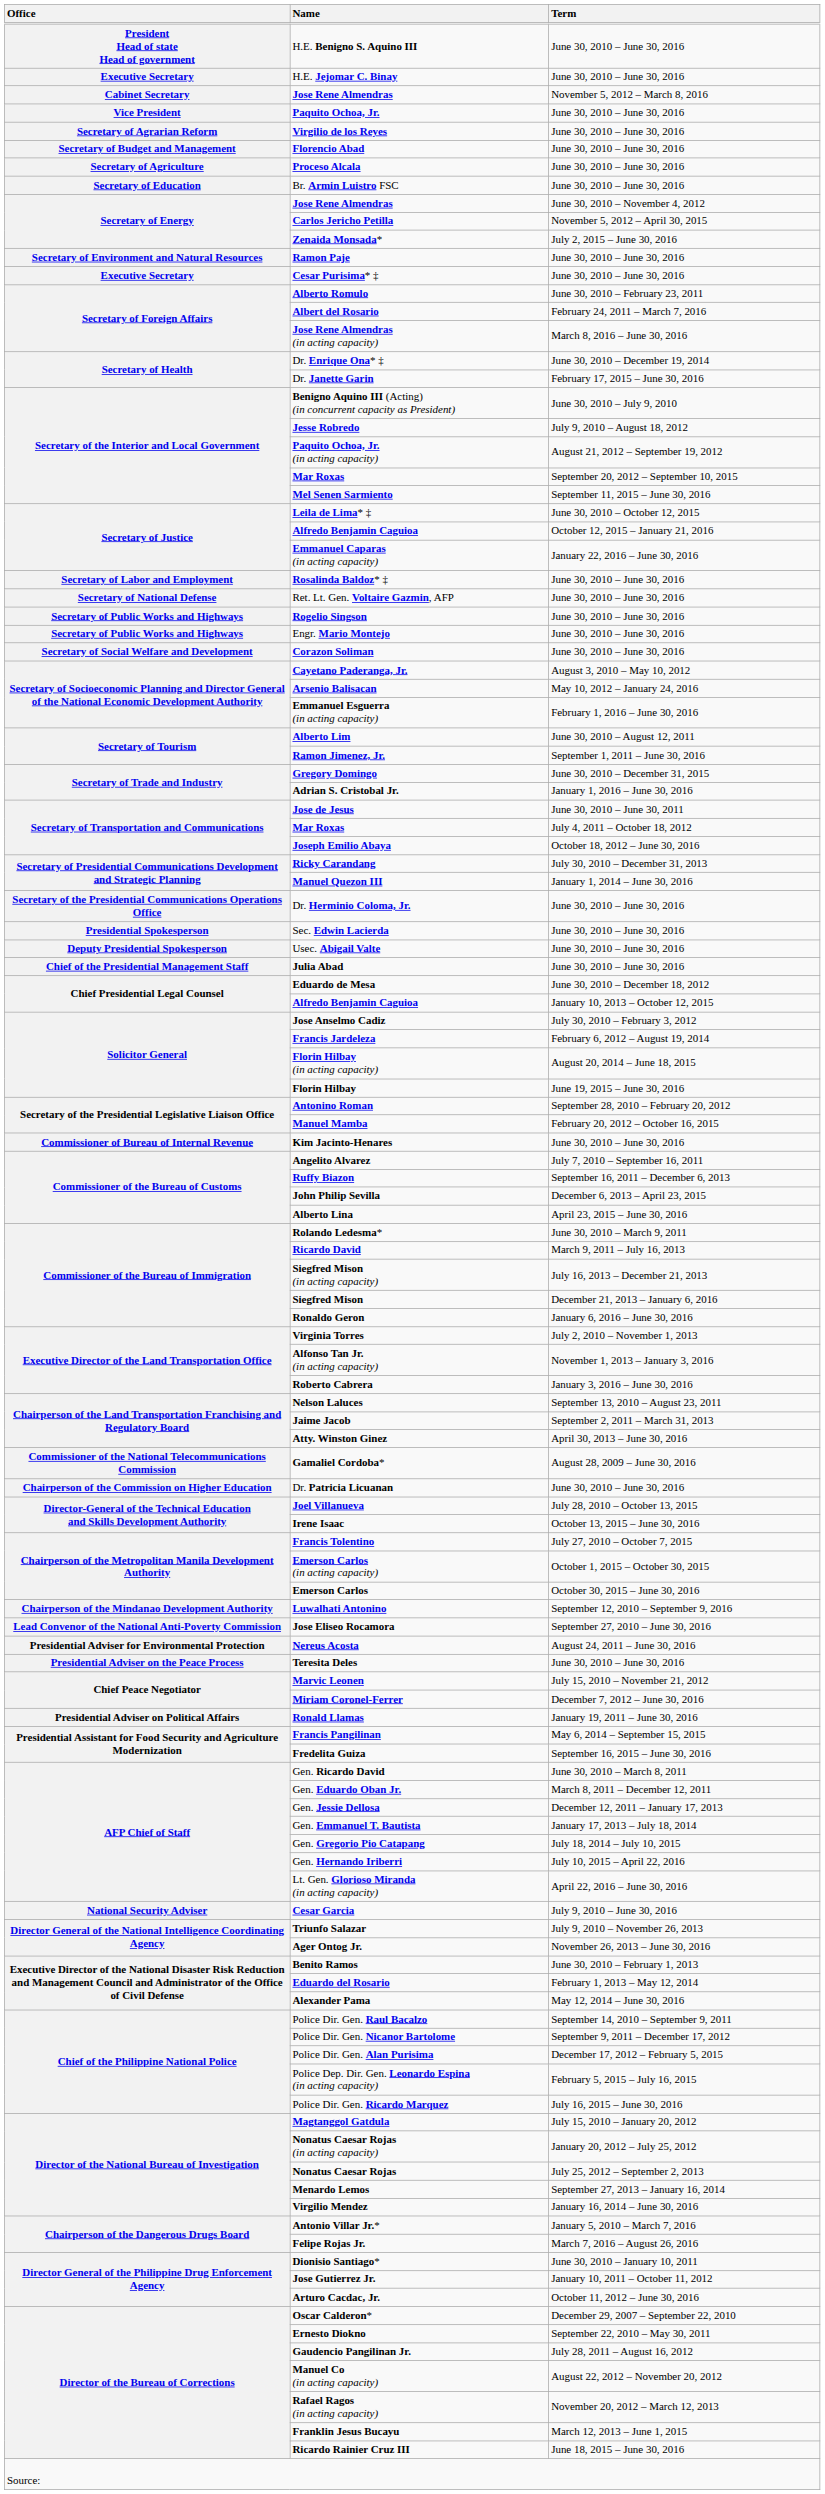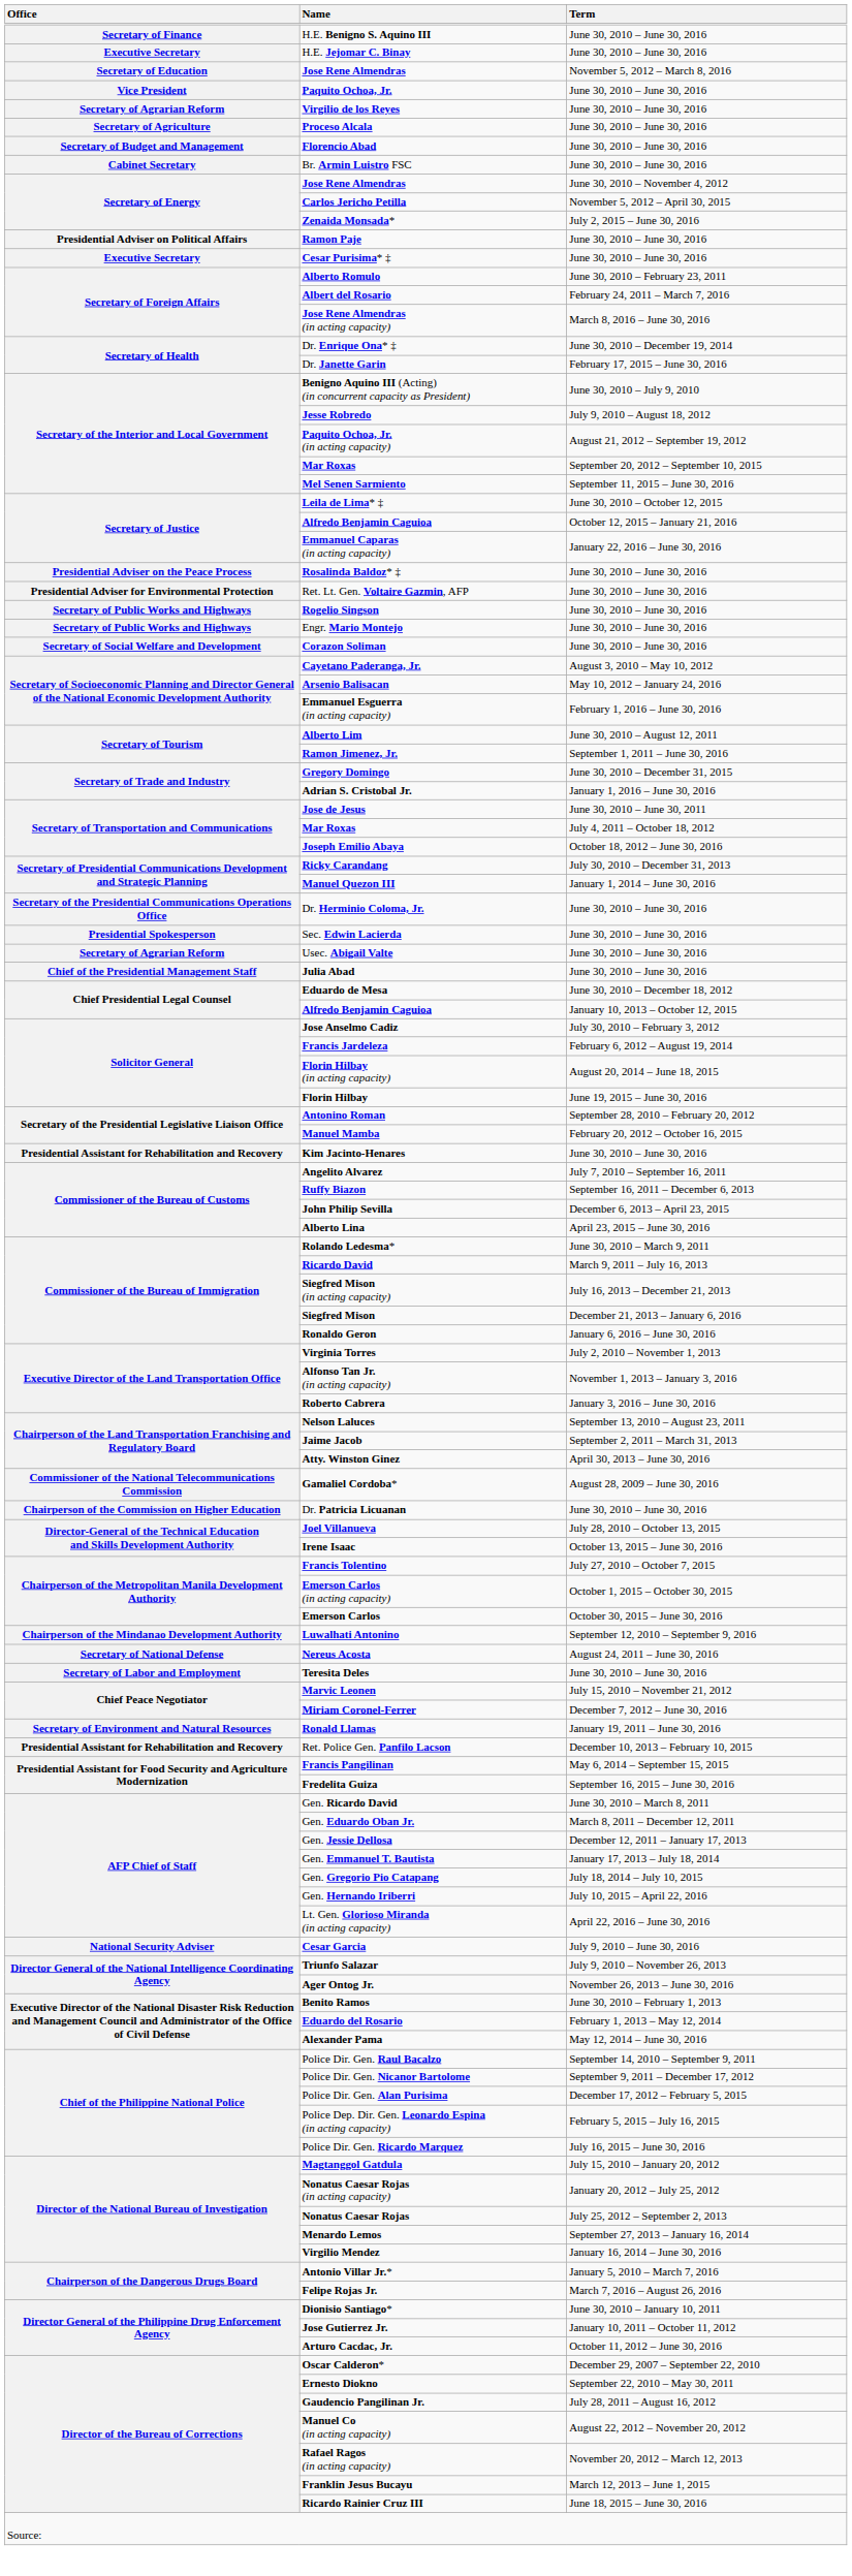H.E. Benigno S. Aquino III | Office: President Head of state Head of government -> Secretary of Finance
Jose Rene Almendras / November 5, 2012 – March 8, 2016 | Office: Cabinet Secretary -> Secretary of Education
rows swapped: Proceso Alcala <-> Florencio Abad
Br. Armin Luistro FSC | Office: Secretary of Education -> Cabinet Secretary
Ramon Paje | Office: Secretary of Environment and Natural Resources -> Presidential Adviser on Political Affairs
Rosalinda Baldoz* ‡ | Office: Secretary of Labor and Employment -> Presidential Adviser on the Peace Process
Ret. Lt. Gen. Voltaire Gazmin, AFP | Office: Secretary of National Defense -> Presidential Adviser for Environmental Protection
Usec. Abigail Valte | Office: Deputy Presidential Spokesperson -> Secretary of Agrarian Reform
Kim Jacinto-Henares | Office: Commissioner of Bureau of Internal Revenue -> Presidential Assistant for Rehabilitation and Recovery
- row: Lead Convenor of the National Anti-Poverty Commission | Jose Eliseo Rocamora | September 27, 2010 – June 30, 2016
Nereus Acosta | Office: Presidential Adviser for Environmental Protection -> Secretary of National Defense
Teresita Deles | Office: Presidential Adviser on the Peace Process -> Secretary of Labor and Employment
Ronald Llamas | Office: Presidential Adviser on Political Affairs -> Secretary of Environment and Natural Resources
+ row: Presidential Assistant for Rehabilitation and Recovery | Ret. Police Gen. Panfilo Lacson | December 10, 2013 – February 10, 2015
